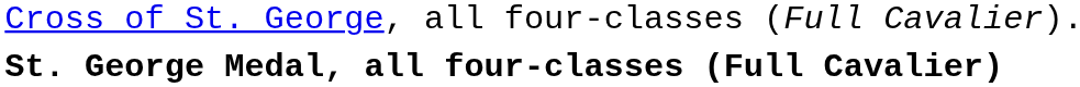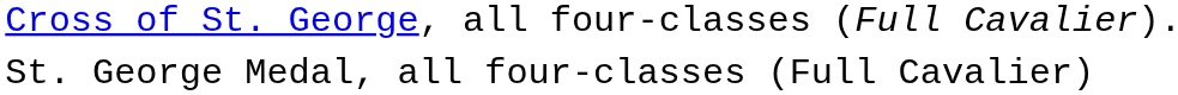row 2 | column 1: bold -> normal
